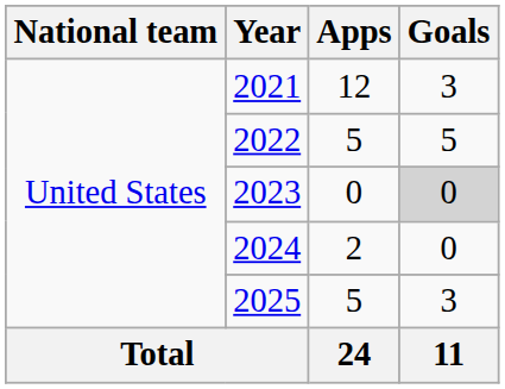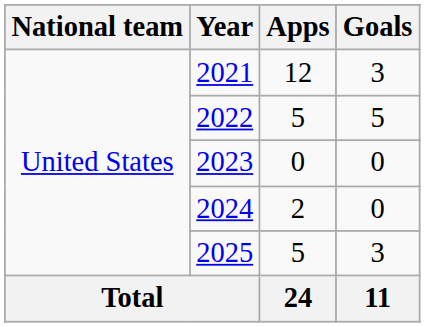2023 | Goals: lightgrey background -> no background
